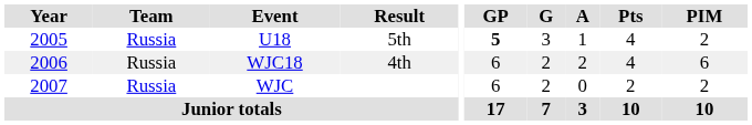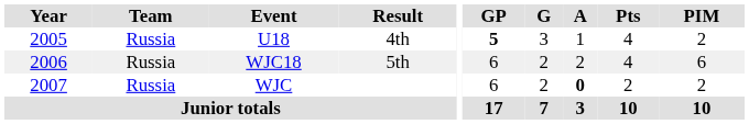U18 | Result: 5th -> 4th
WJC18 | Result: 4th -> 5th
WJC | A: normal -> bold
